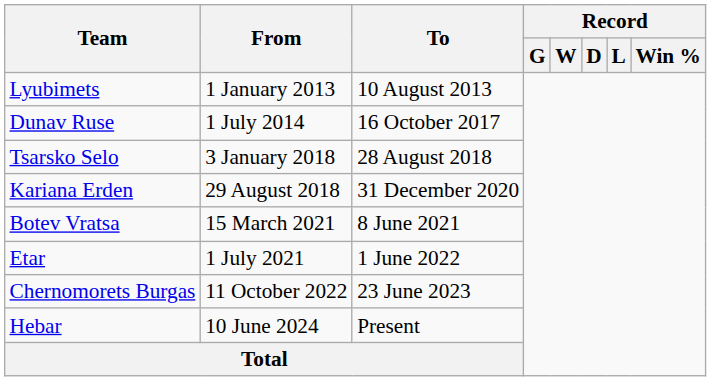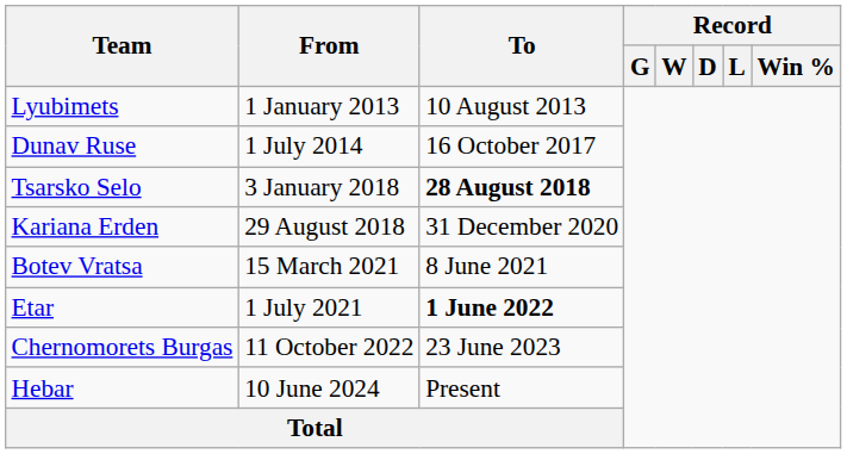Tsarsko Selo | To: normal -> bold
Etar | To: normal -> bold
